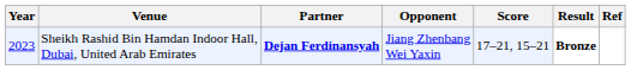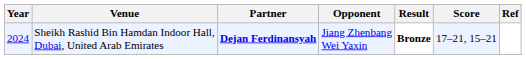columns swapped: Score <-> Result
row 2 | Year: 2023 -> 2024
